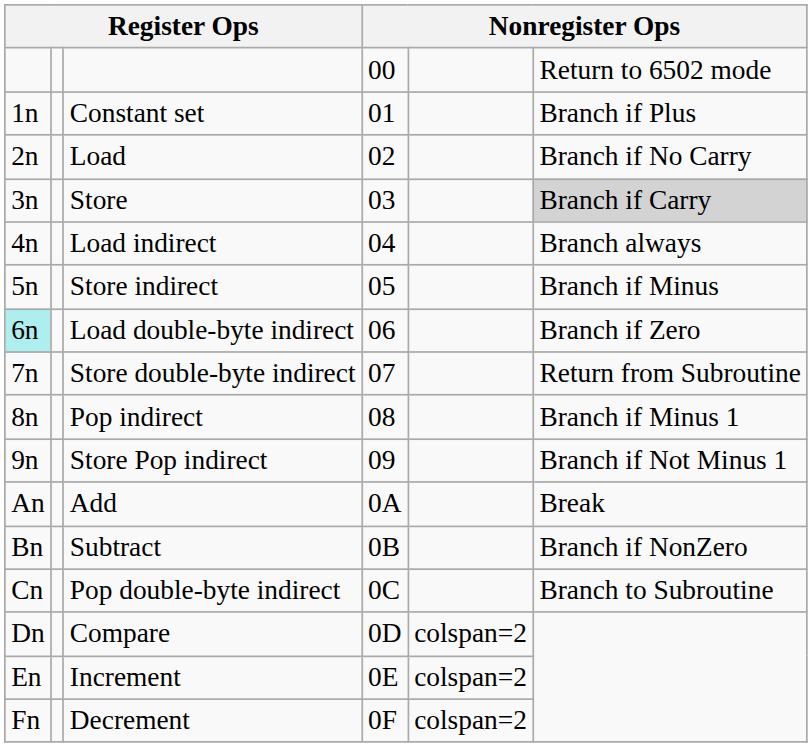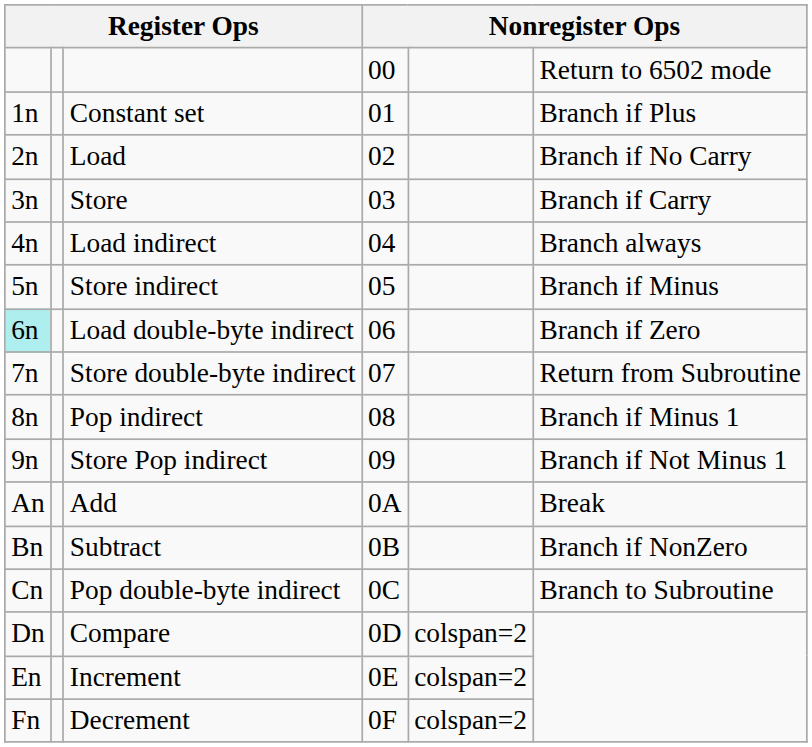Store | column 6: lightgrey background -> no background
